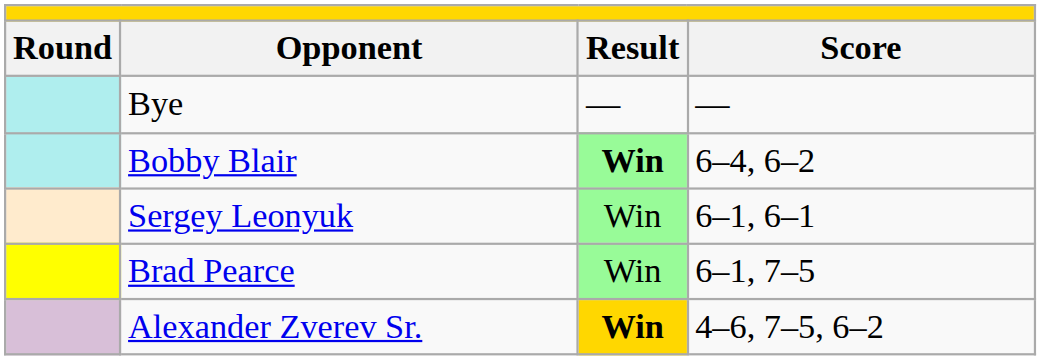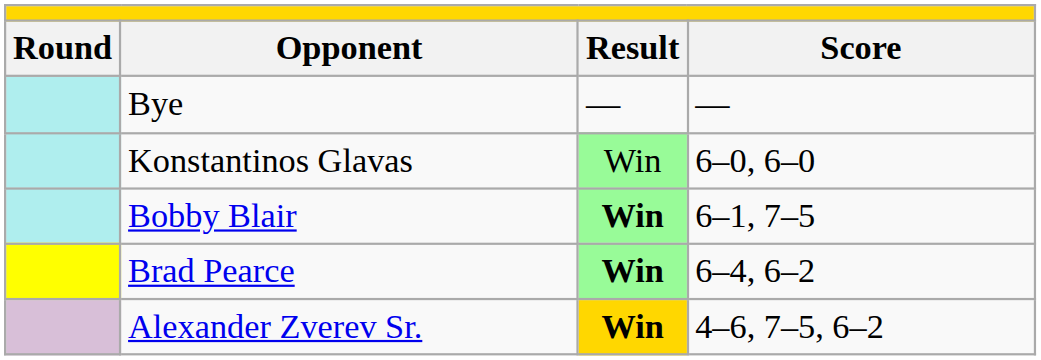+ row: Konstantinos Glavas | Win | 6–0, 6–0
Bobby Blair | column 4: 6–4, 6–2 -> 6–1, 7–5
- row: Sergey Leonyuk | Win | 6–1, 6–1
Brad Pearce | column 3: normal -> bold
Brad Pearce | column 4: 6–1, 7–5 -> 6–4, 6–2
